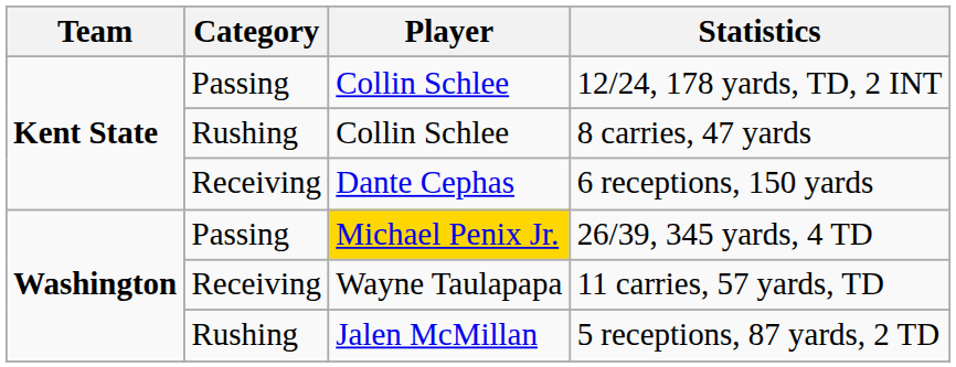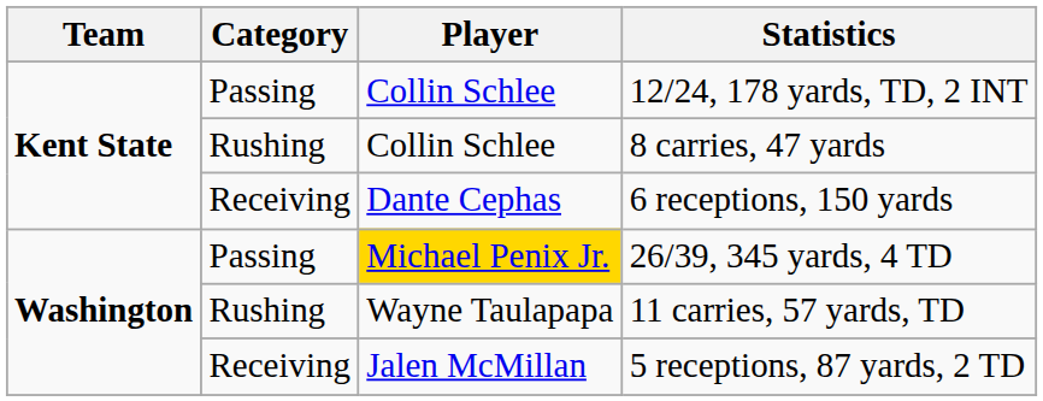11 carries, 57 yards, TD | Category: Receiving -> Rushing
5 receptions, 87 yards, 2 TD | Category: Rushing -> Receiving
